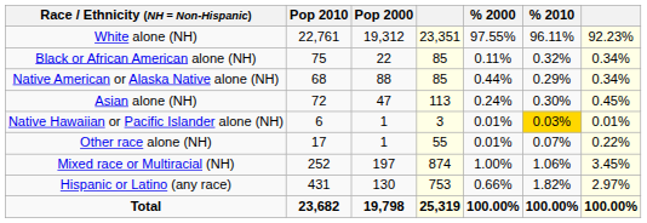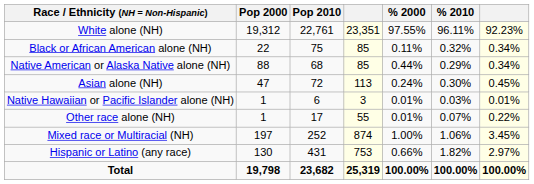columns swapped: Pop 2000 <-> Pop 2010
Native Hawaiian or Pacific Islander alone (NH) | % 2010: gold background -> no background
